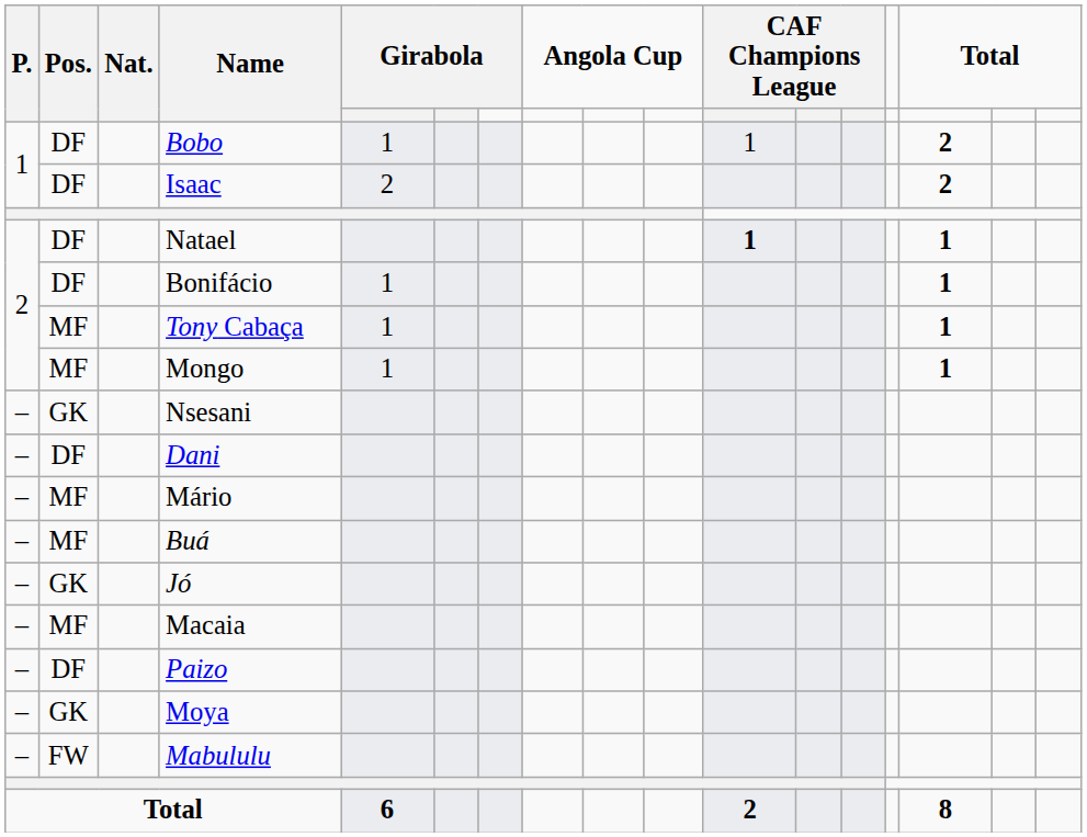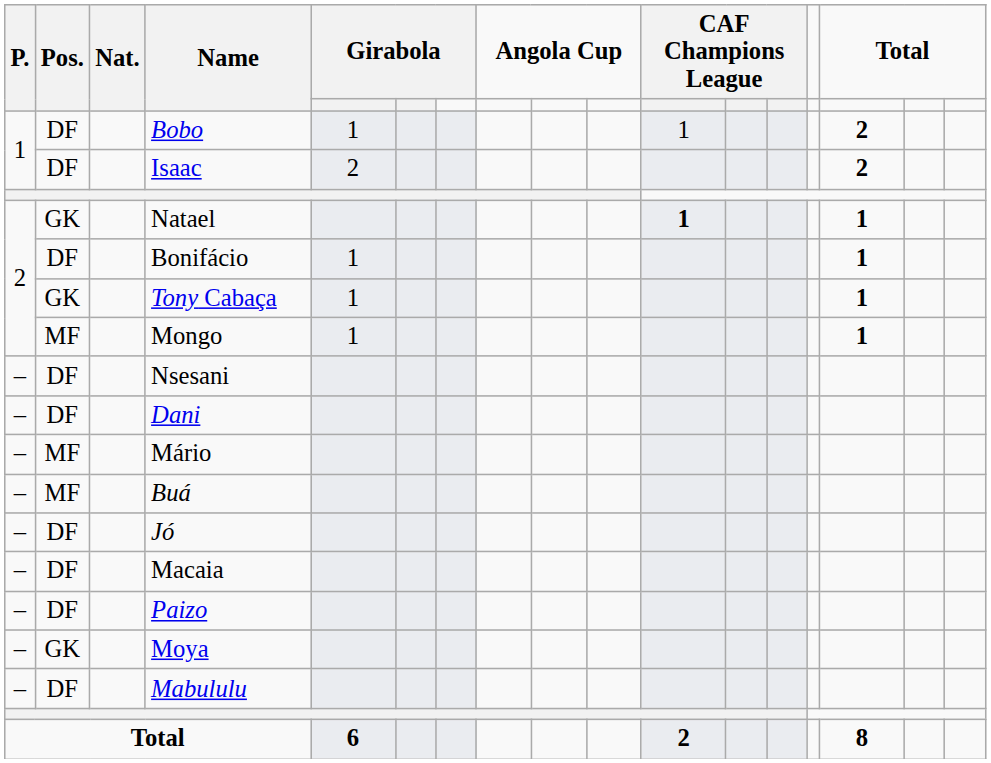Natael | Pos.: DF -> GK
Tony Cabaça | Pos.: MF -> GK
Nsesani | Pos.: GK -> DF
Jó | Pos.: GK -> DF
Macaia | Pos.: MF -> DF
Mabululu | Pos.: FW -> DF
